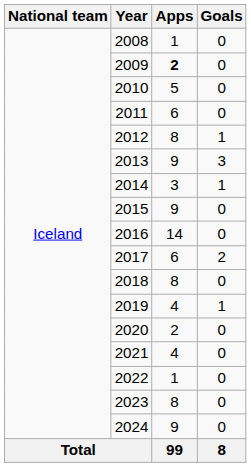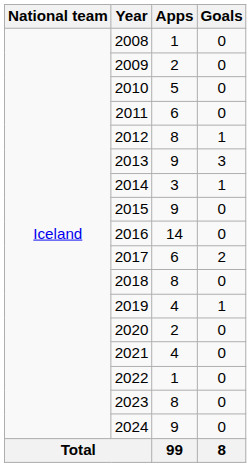2009 | Apps: bold -> normal
